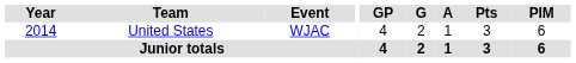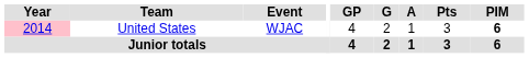United States | Year: no background -> pink background
United States | PIM: normal -> bold
